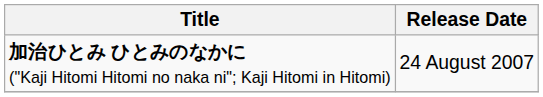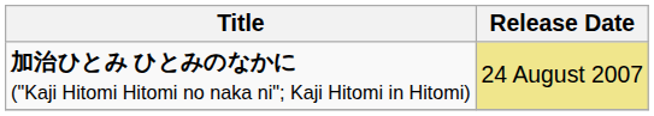row 2 | Release Date: no background -> khaki background
